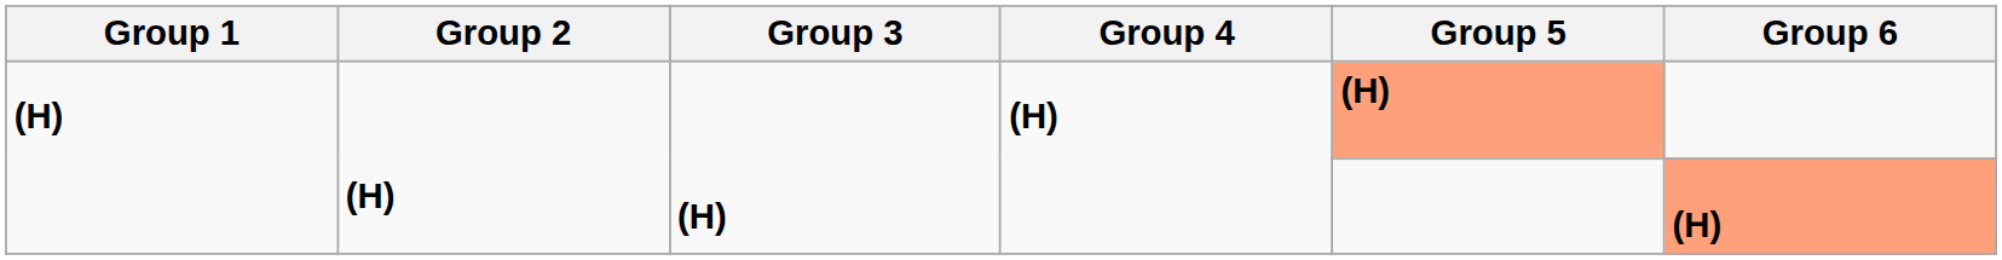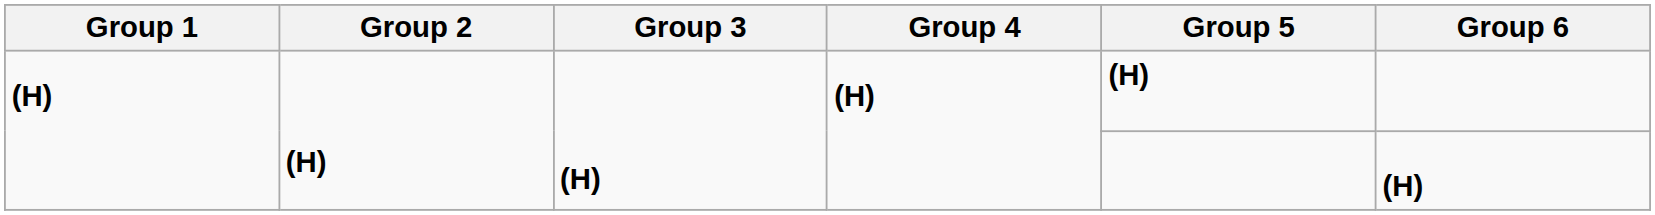row 2 | Group 5: lightsalmon background -> no background
row 3 | Group 6: lightsalmon background -> no background
